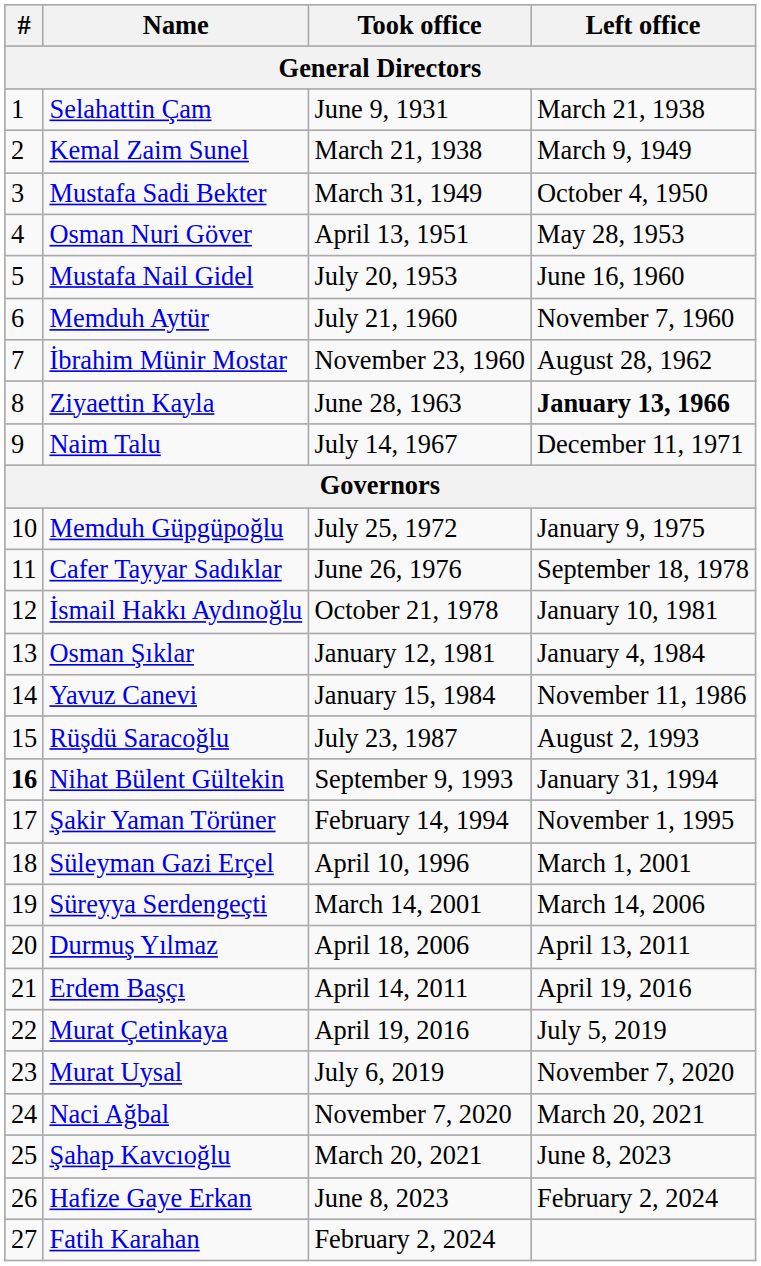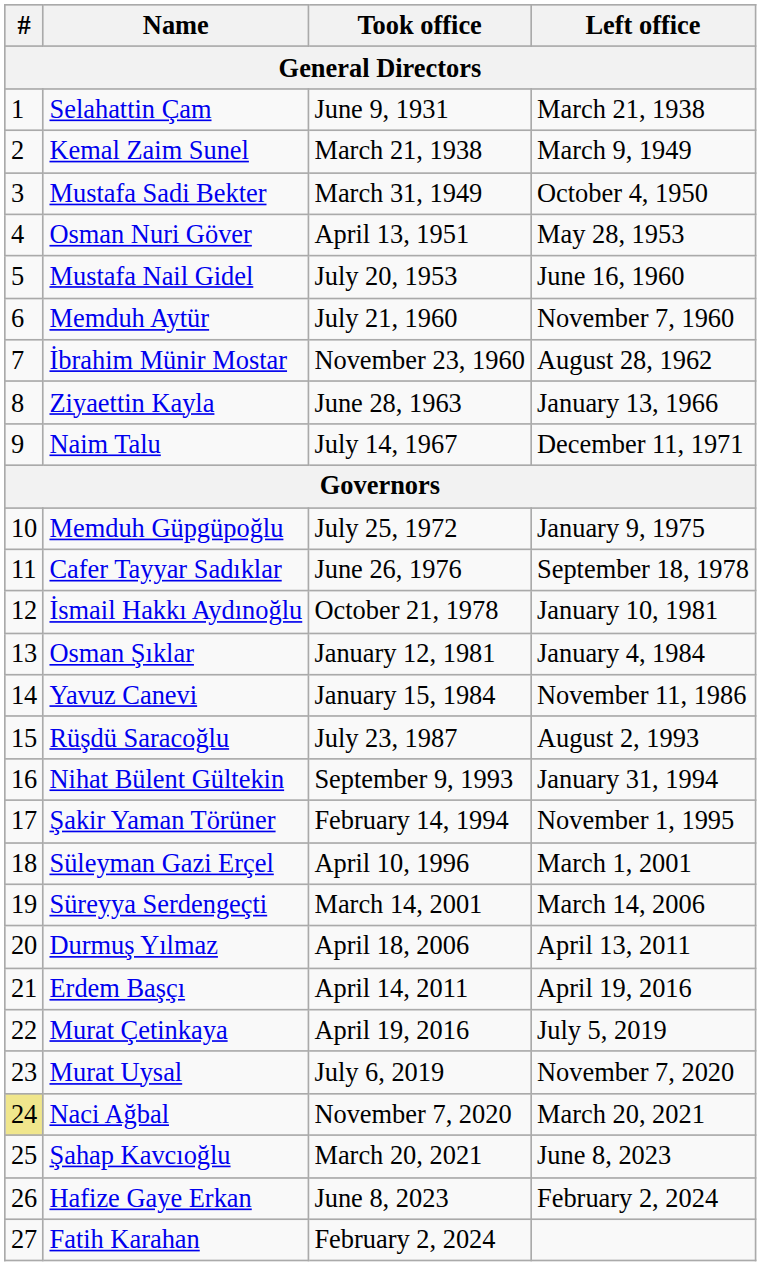Ziyaettin Kayla | Left office: bold -> normal
Nihat Bülent Gültekin | #: bold -> normal
Naci Ağbal | #: no background -> khaki background
